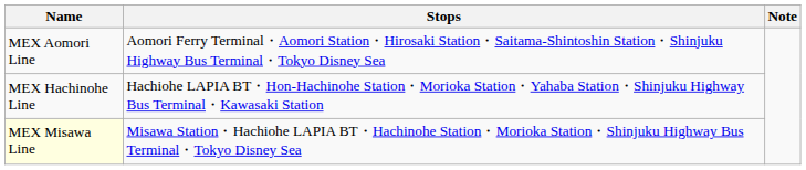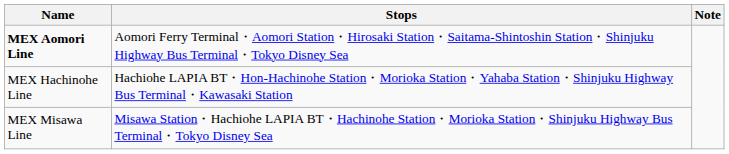MEX Aomori Line | Name: normal -> bold
MEX Misawa Line | Name: lightyellow background -> no background
